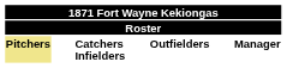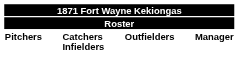Pitchers | column 1: khaki background -> no background
